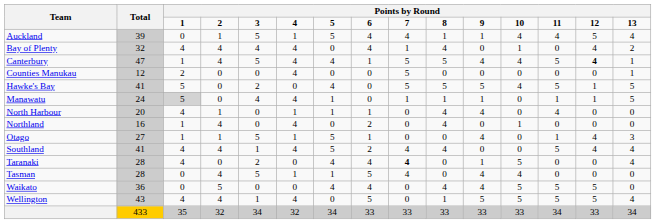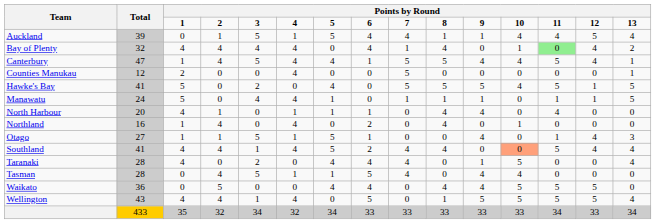Bay of Plenty | column 13: no background -> lightgreen background
Canterbury | column 14: bold -> normal
Manawatu | column 3: lightgrey background -> no background
Southland | column 12: no background -> lightsalmon background
Taranaki | column 9: bold -> normal
